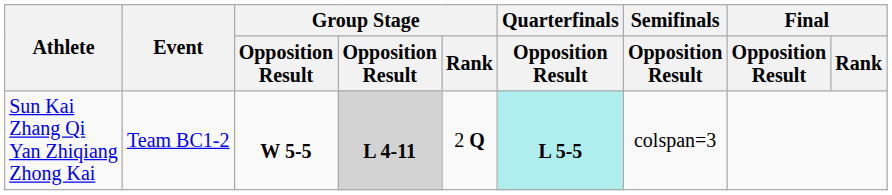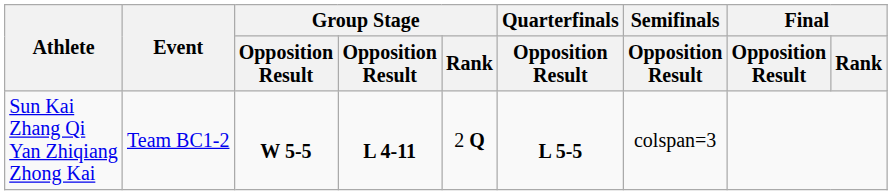Sun Kai Zhang Qi Yan Zhiqiang Zhong Kai | column 4: lightgrey background -> no background
Sun Kai Zhang Qi Yan Zhiqiang Zhong Kai | Quarterfinals / Opposition Result: paleturquoise background -> no background
